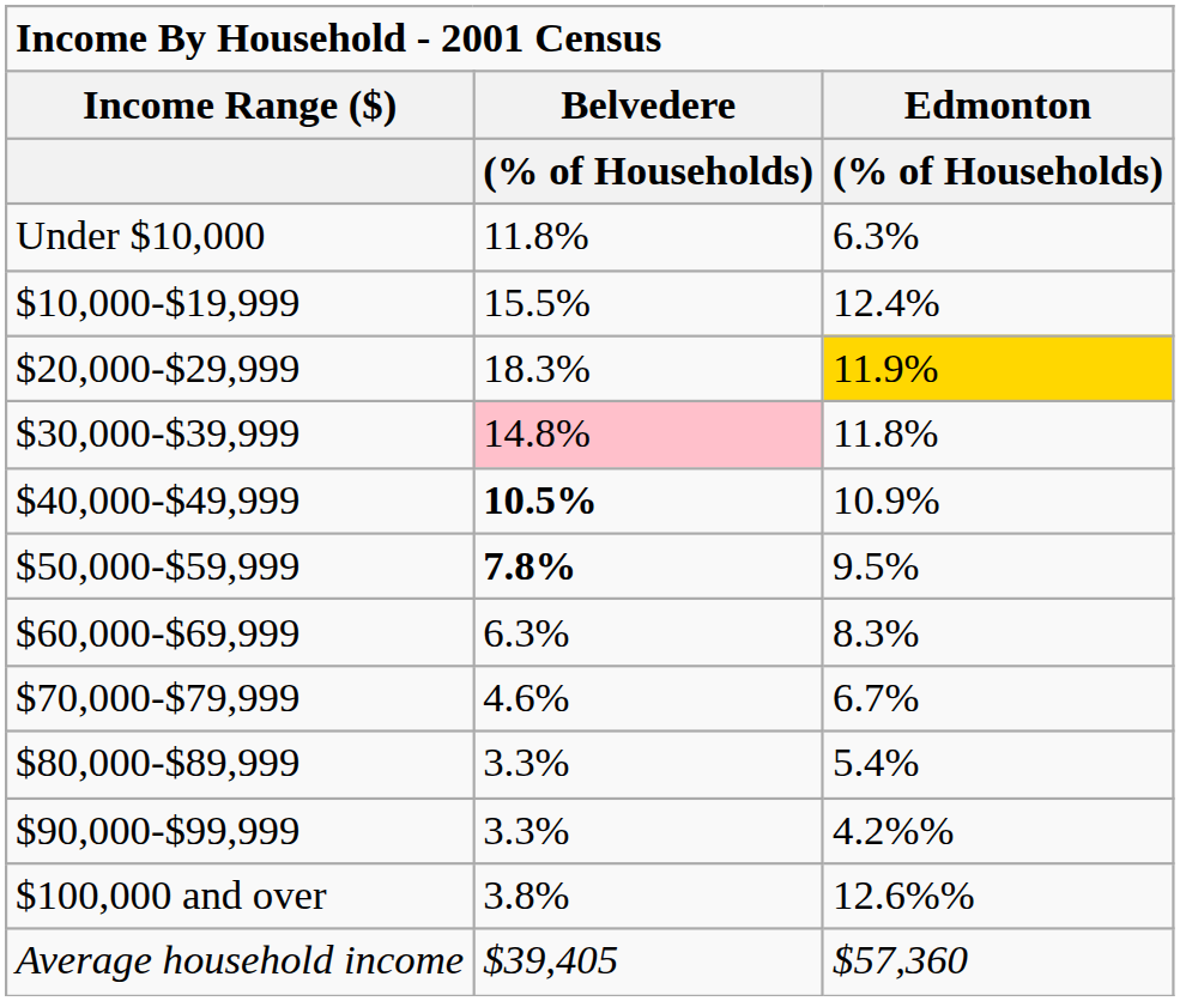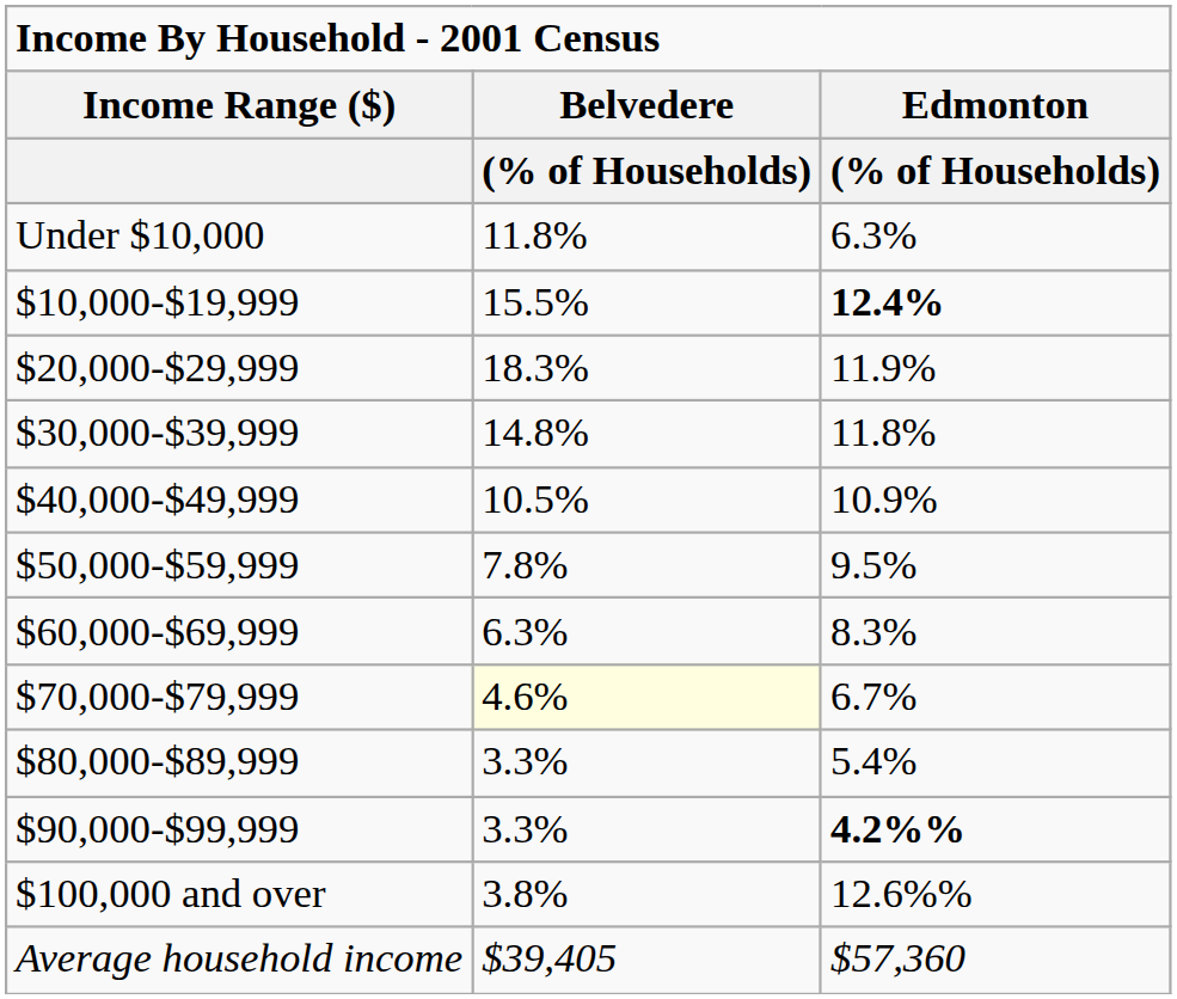$10,000-$19,999 | Edmonton / (% of Households): normal -> bold
$20,000-$29,999 | Edmonton / (% of Households): gold background -> no background
$30,000-$39,999 | Belvedere / (% of Households): pink background -> no background
$40,000-$49,999 | Belvedere / (% of Households): bold -> normal
$50,000-$59,999 | Belvedere / (% of Households): bold -> normal
$70,000-$79,999 | Belvedere / (% of Households): no background -> lightyellow background
$90,000-$99,999 | Edmonton / (% of Households): normal -> bold
